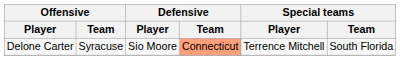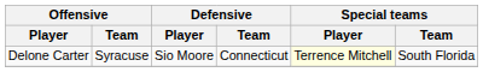Delone Carter | Defensive / Team: lightsalmon background -> no background
Delone Carter | Special teams / Player: no background -> lightyellow background
